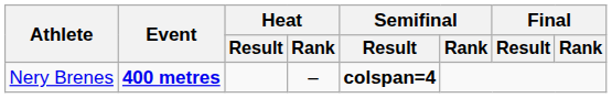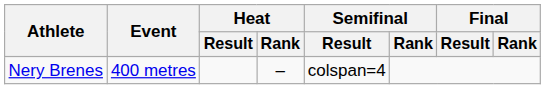Nery Brenes | Event: bold -> normal
Nery Brenes | Semifinal / Result: bold -> normal
